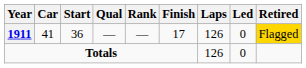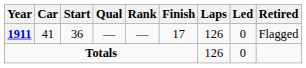1911 | Retired: gold background -> no background
